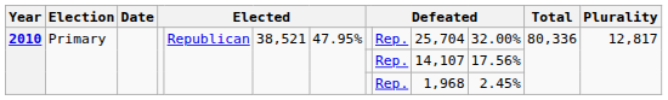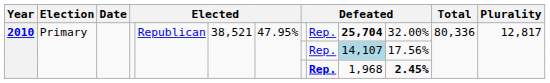row 2 | column 10: normal -> bold
row 3 | column 10: no background -> lightblue background
row 4 | column 9: normal -> bold
row 4 | column 11: normal -> bold
